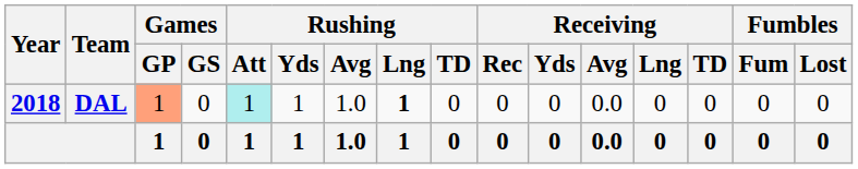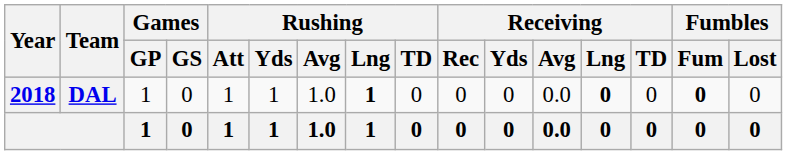DAL | Games / GP: lightsalmon background -> no background
DAL | Rushing / Att: paleturquoise background -> no background
DAL | Receiving / Lng: normal -> bold
DAL | Fumbles / Fum: normal -> bold
